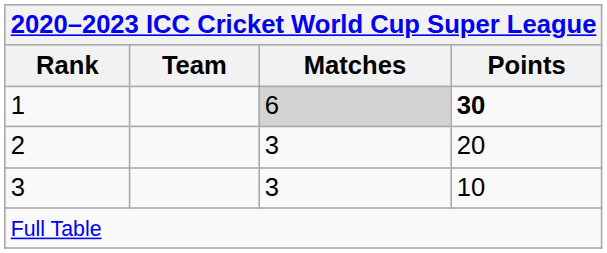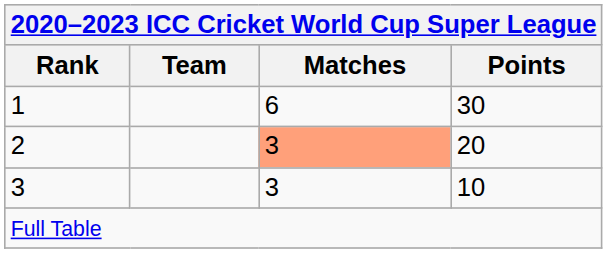1 | Matches: lightgrey background -> no background
1 | Points: bold -> normal
2 | Matches: no background -> lightsalmon background
